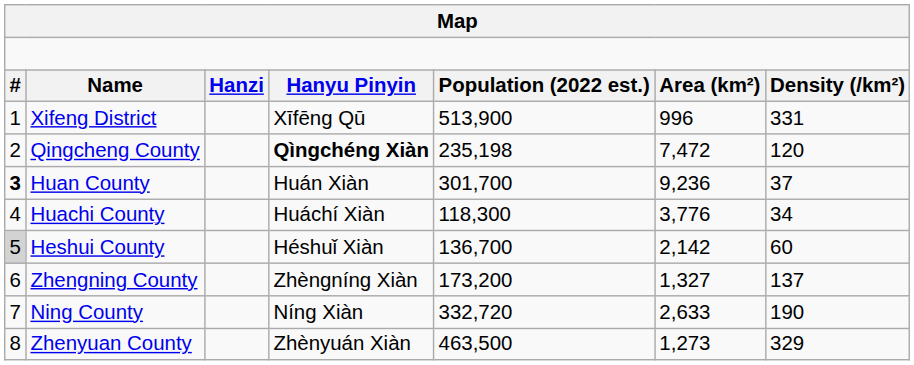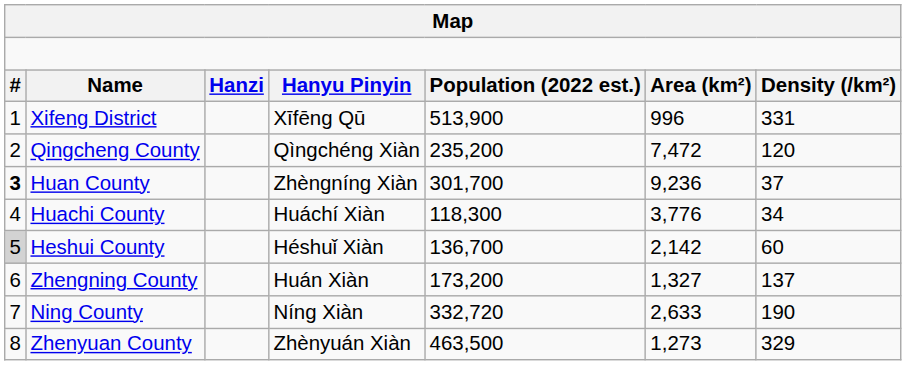Qingcheng County | column 4: bold -> normal
Qingcheng County | column 5: 235,198 -> 235,200
Huan County | column 4: Huán Xiàn -> Zhèngníng Xiàn
Zhengning County | column 4: Zhèngníng Xiàn -> Huán Xiàn
